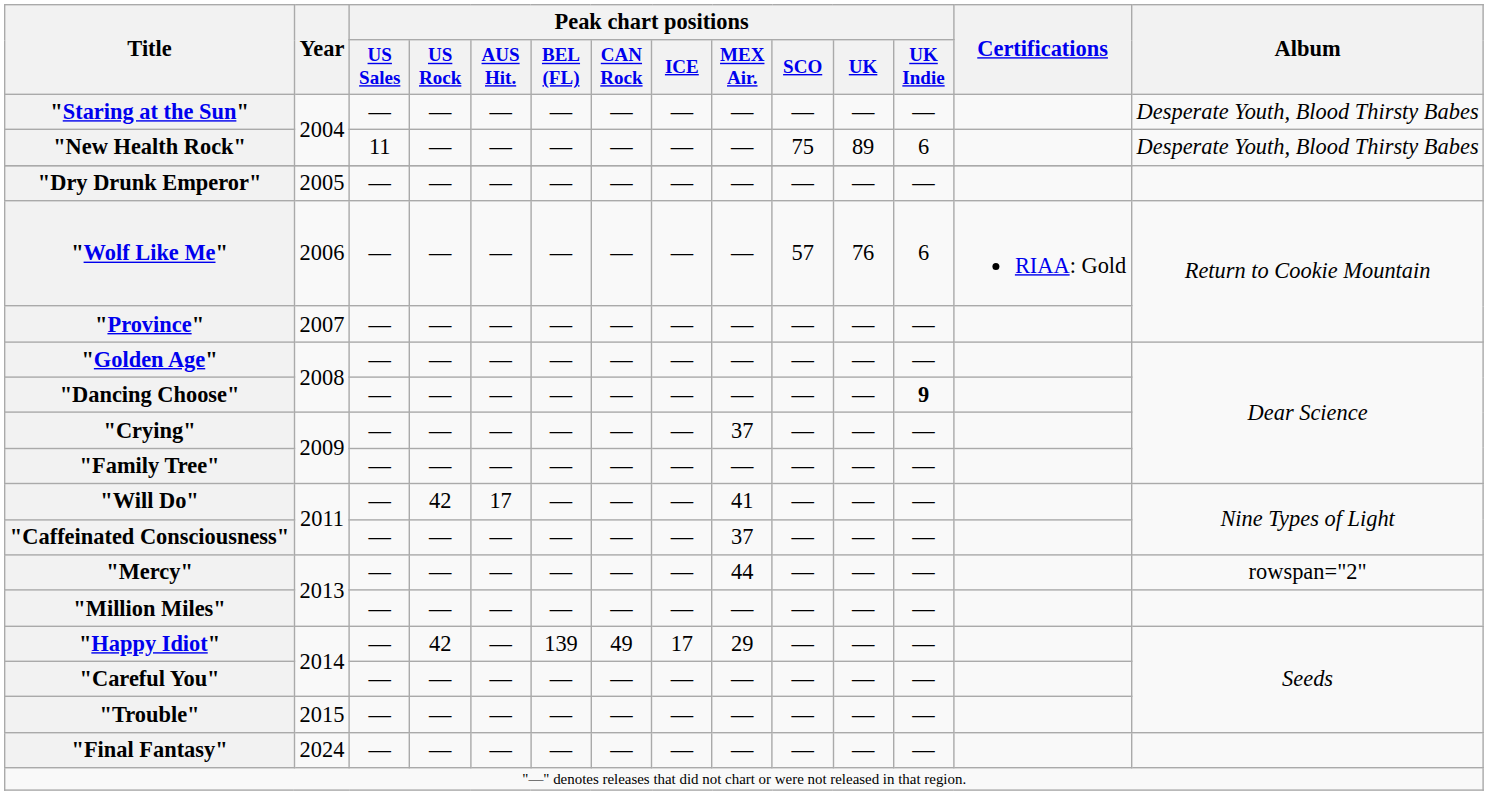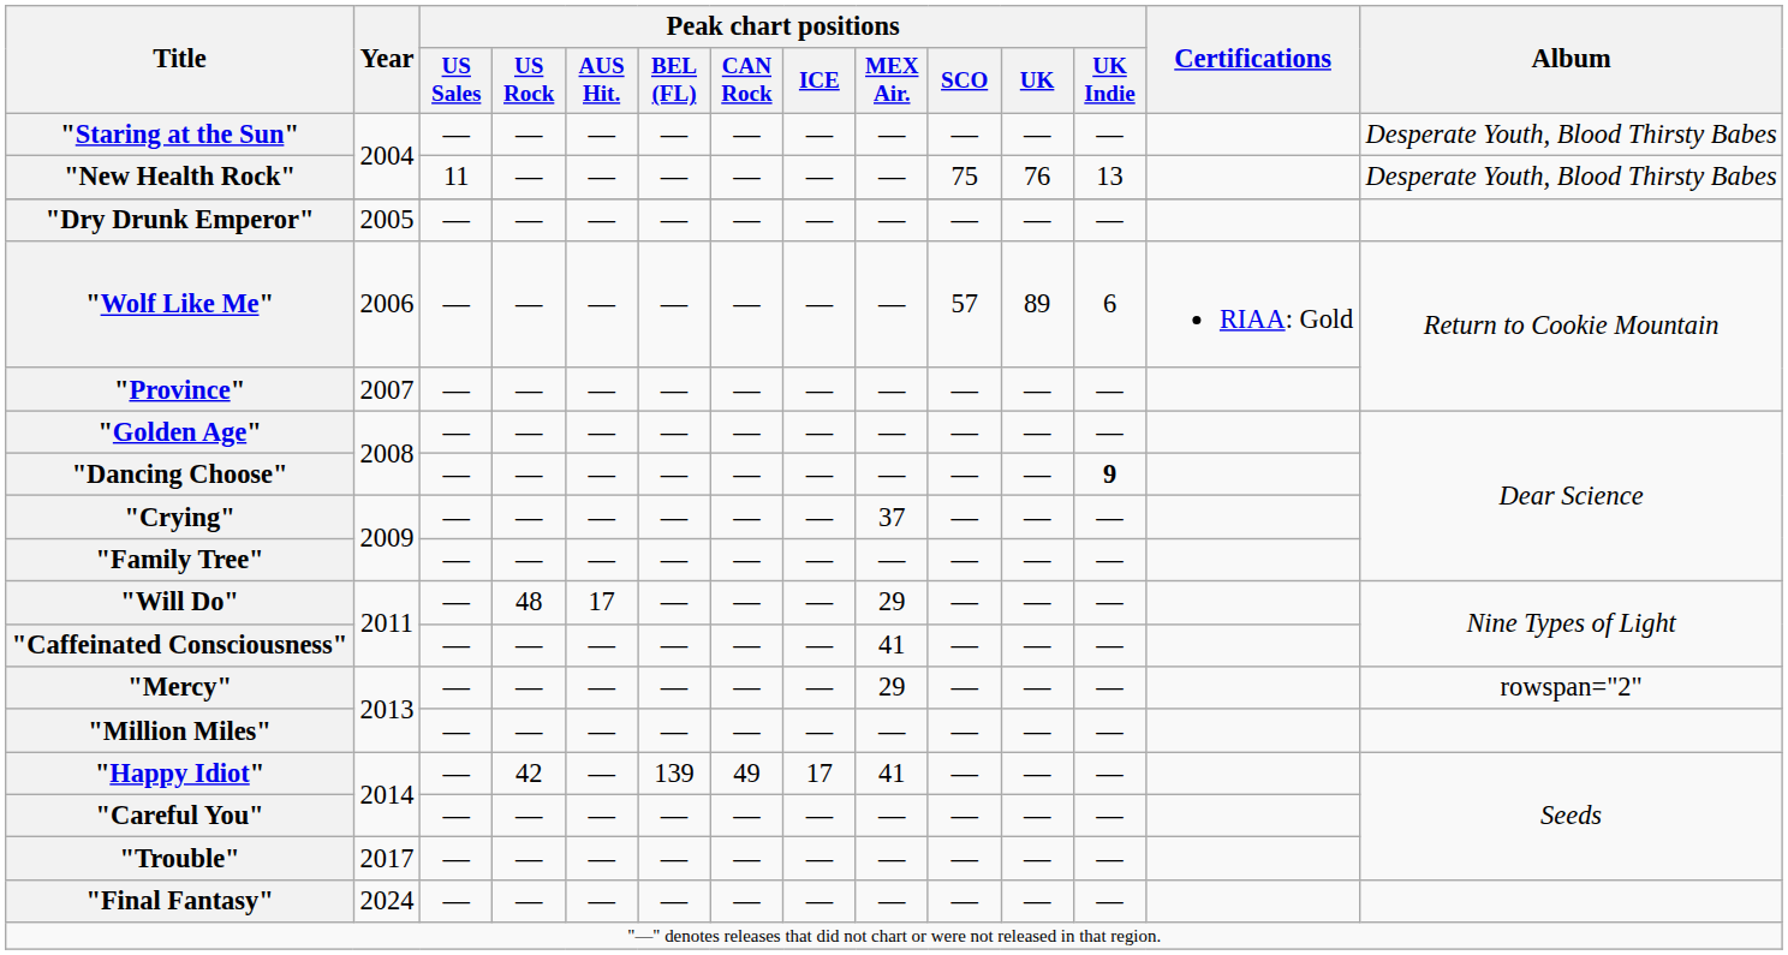"New Health Rock" | Peak chart positions / UK: 89 -> 76
"New Health Rock" | Peak chart positions / UK Indie: 6 -> 13
"Wolf Like Me" | Peak chart positions / UK: 76 -> 89
"Will Do" | Peak chart positions / US Rock: 42 -> 48
"Will Do" | Peak chart positions / MEX Air.: 41 -> 29
"Caffeinated Consciousness" | Peak chart positions / MEX Air.: 37 -> 41
"Mercy" | Peak chart positions / MEX Air.: 44 -> 29
"Happy Idiot" | Peak chart positions / MEX Air.: 29 -> 41
"Trouble" | Year: 2015 -> 2017
